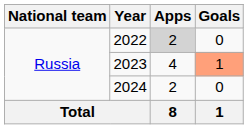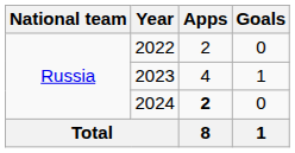2022 | Apps: lightgrey background -> no background
2023 | Goals: lightsalmon background -> no background
2024 | Apps: normal -> bold
